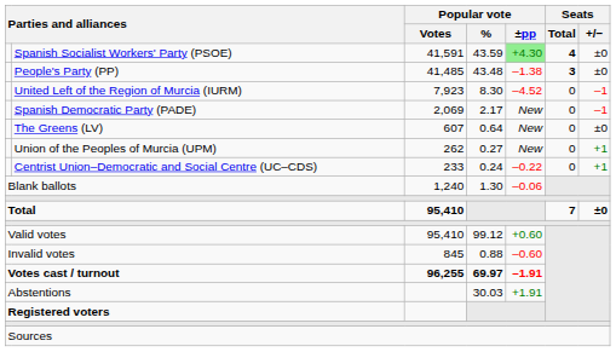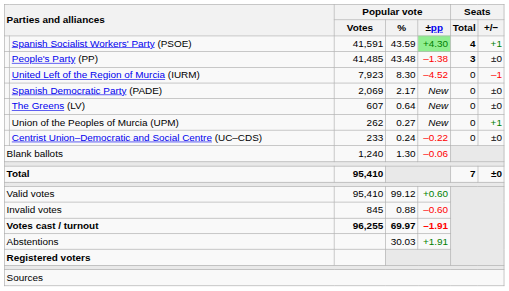Spanish Socialist Workers' Party (PSOE) | Seats / +/−: ±0 -> +1
Spanish Democratic Party (PADE) | Seats / +/−: –1 -> ±0
Centrist Union–Democratic and Social Centre (UC–CDS) | Seats / +/−: +1 -> ±0
